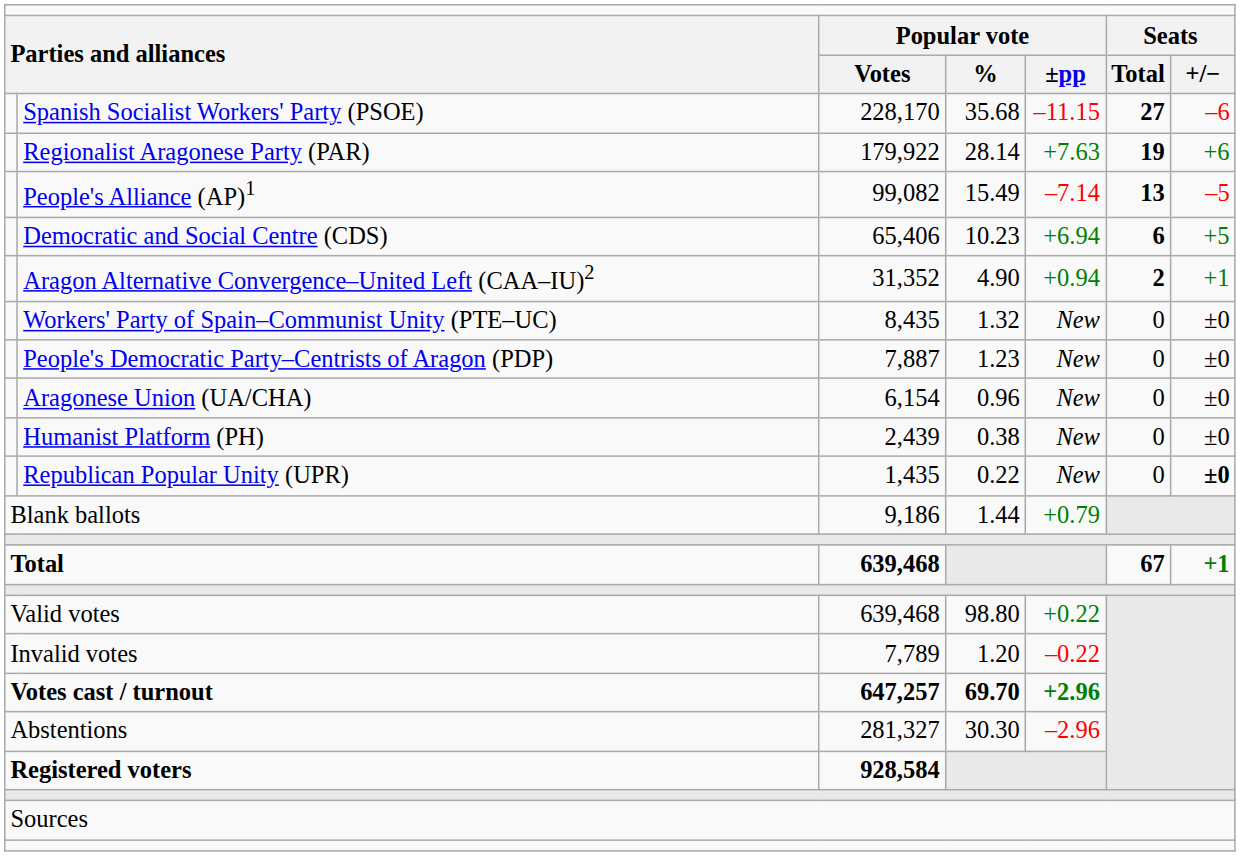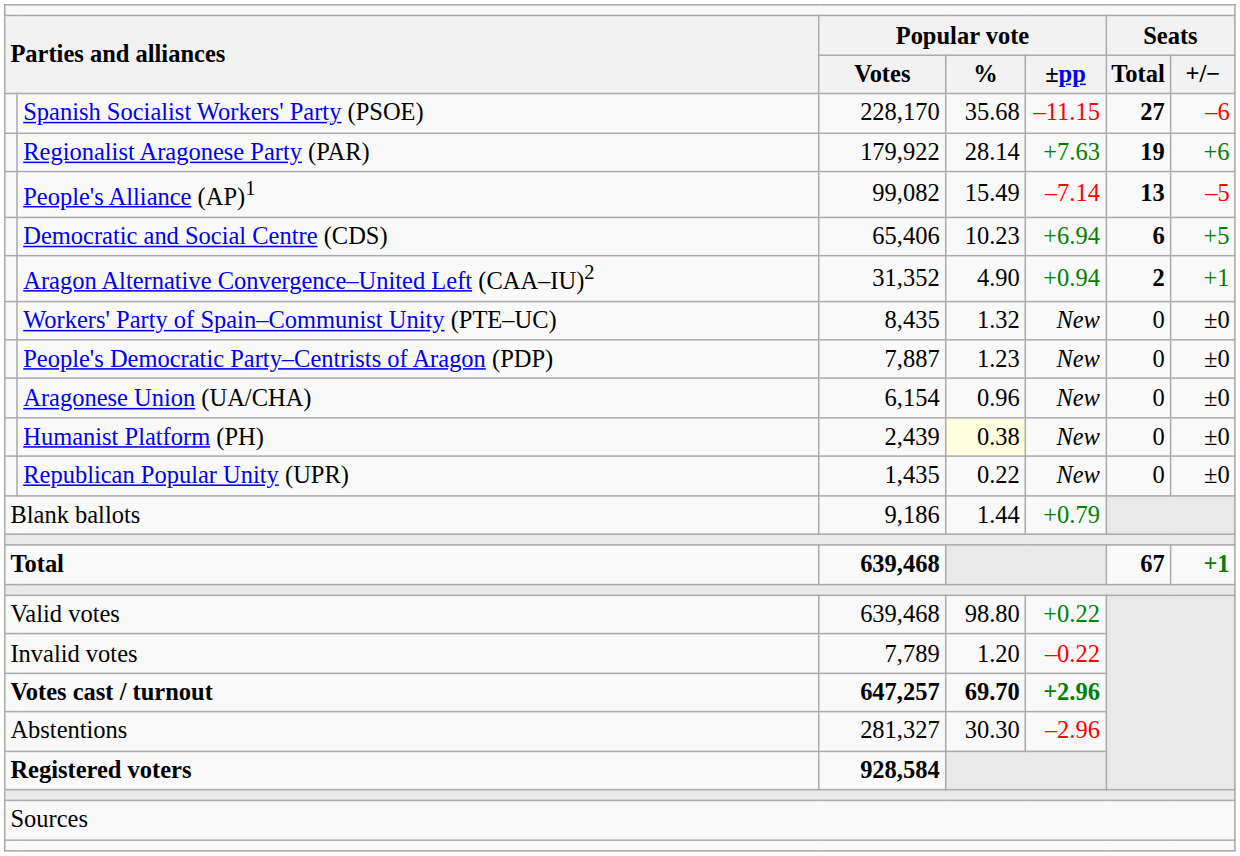Humanist Platform (PH) | column 4: no background -> lightyellow background
Republican Popular Unity (UPR) | column 7: bold -> normal
